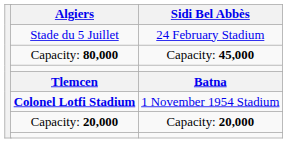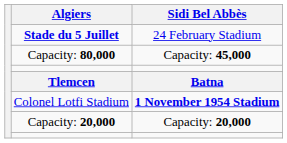Stade du 5 Juillet | Algiers: normal -> bold
Colonel Lotfi Stadium | Algiers: bold -> normal
Colonel Lotfi Stadium | Sidi Bel Abbès: normal -> bold
